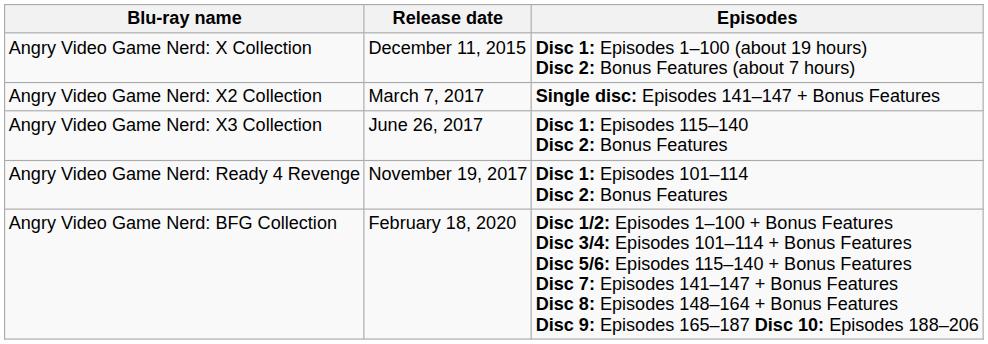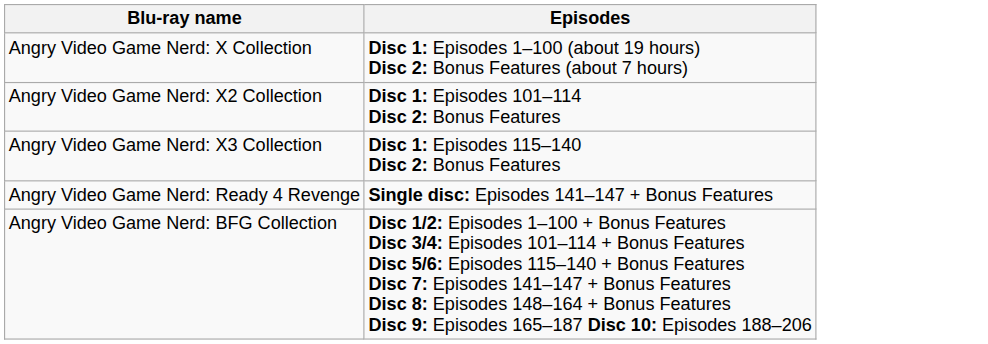- column: Release date | December 11, 2015 | March 7, 2017 | June 26, 2017 | November 19, 2017 | February 18, 2020
Angry Video Game Nerd: X2 Collection | Episodes: Single disc: Episodes 141–147 + Bonus Features -> Disc 1: Episodes 101–114 Disc 2: Bonus Features
Angry Video Game Nerd: Ready 4 Revenge | Episodes: Disc 1: Episodes 101–114 Disc 2: Bonus Features -> Single disc: Episodes 141–147 + Bonus Features
